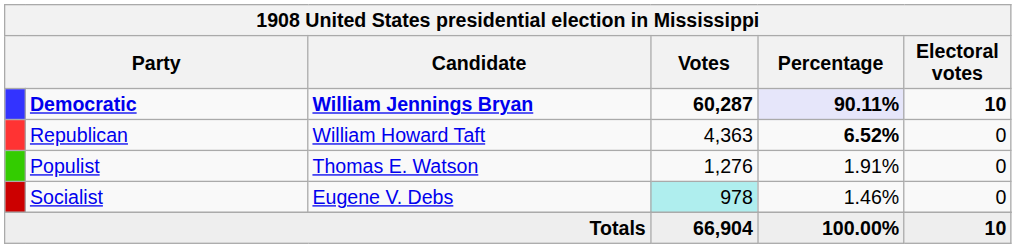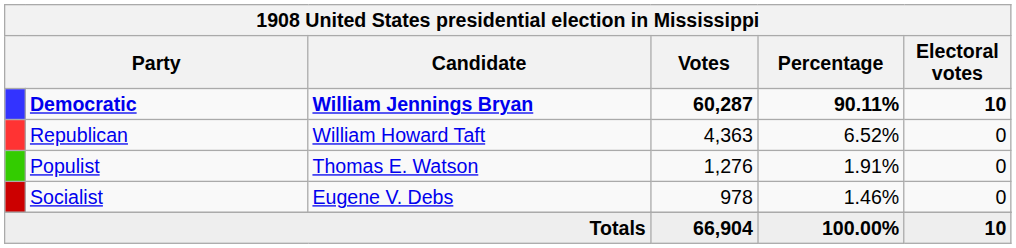Democratic | Percentage: lavender background -> no background
Republican | Percentage: bold -> normal
Socialist | Votes: paleturquoise background -> no background
